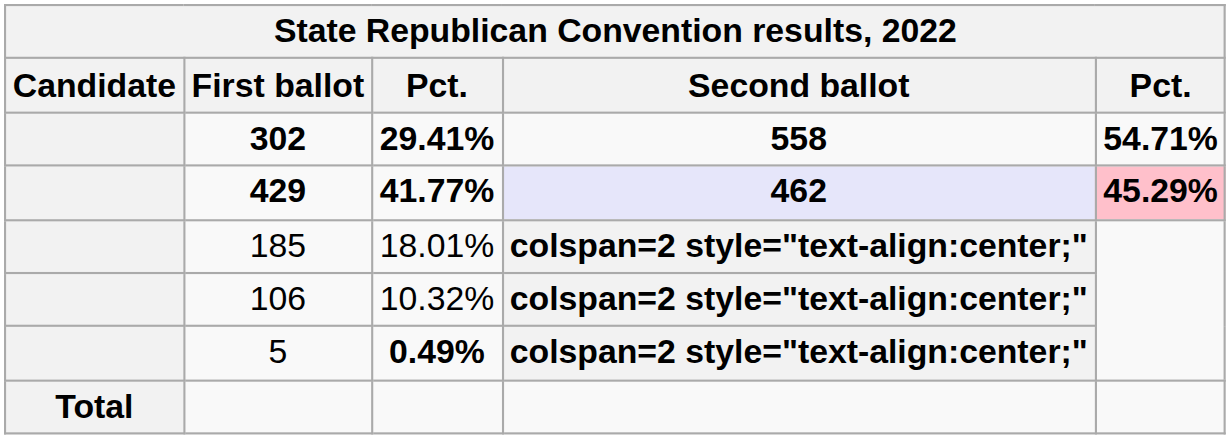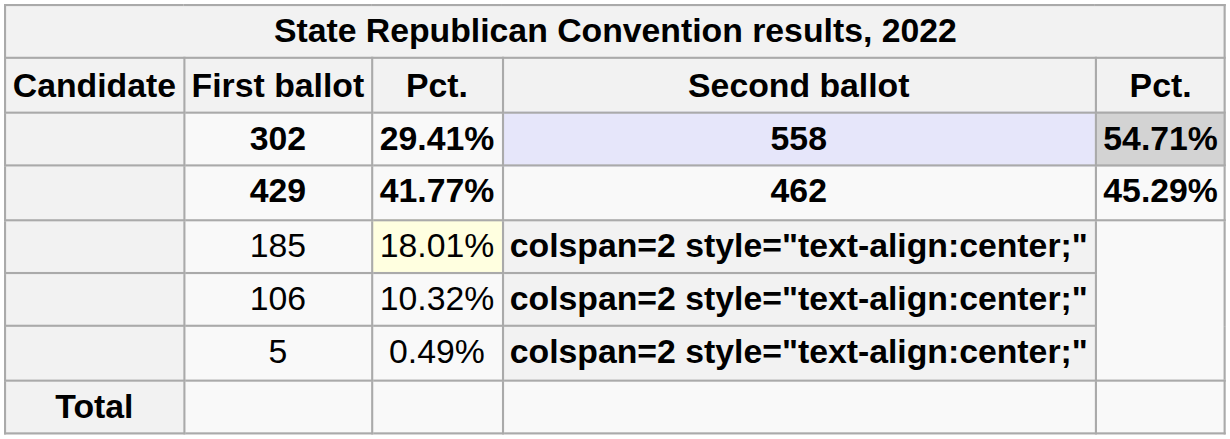302 | Second ballot: no background -> lavender background
302 | column 5: no background -> lightgrey background
429 | Second ballot: lavender background -> no background
429 | column 5: pink background -> no background
185 | column 3: no background -> lightyellow background
5 | column 3: bold -> normal
